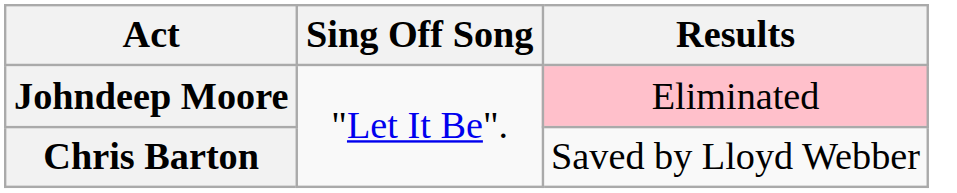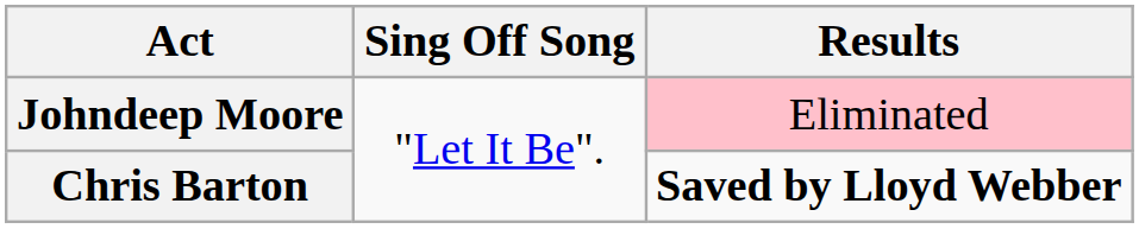Chris Barton | Results: normal -> bold
